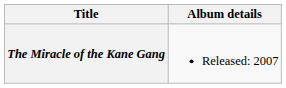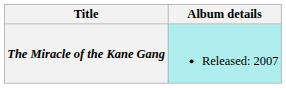The Miracle of the Kane Gang | Album details: no background -> paleturquoise background
